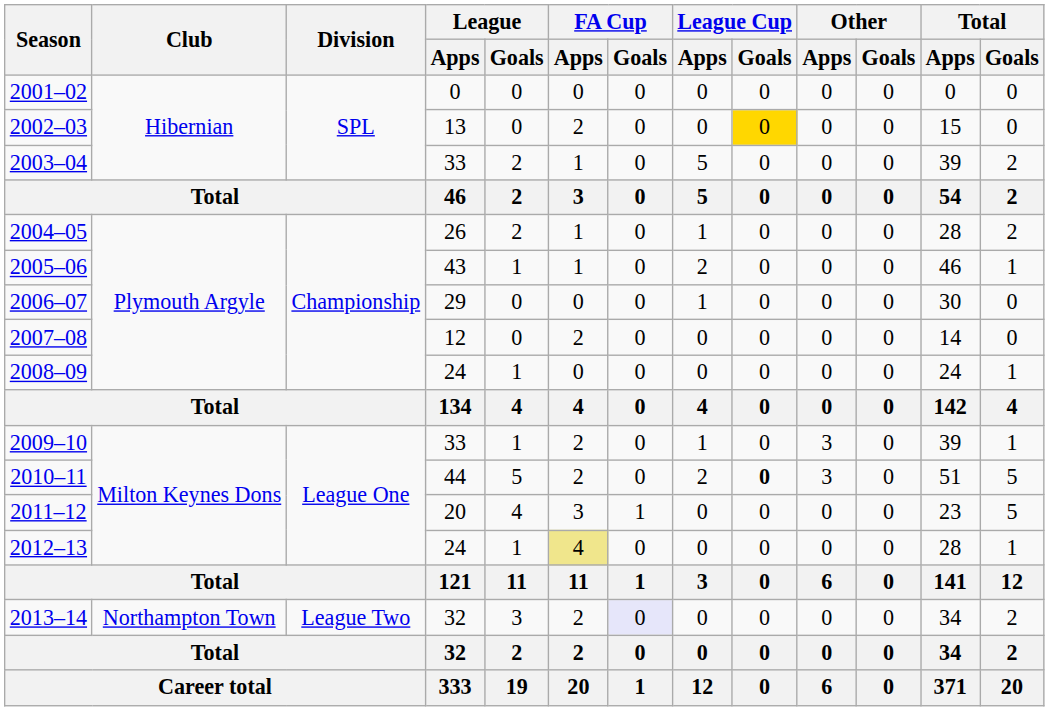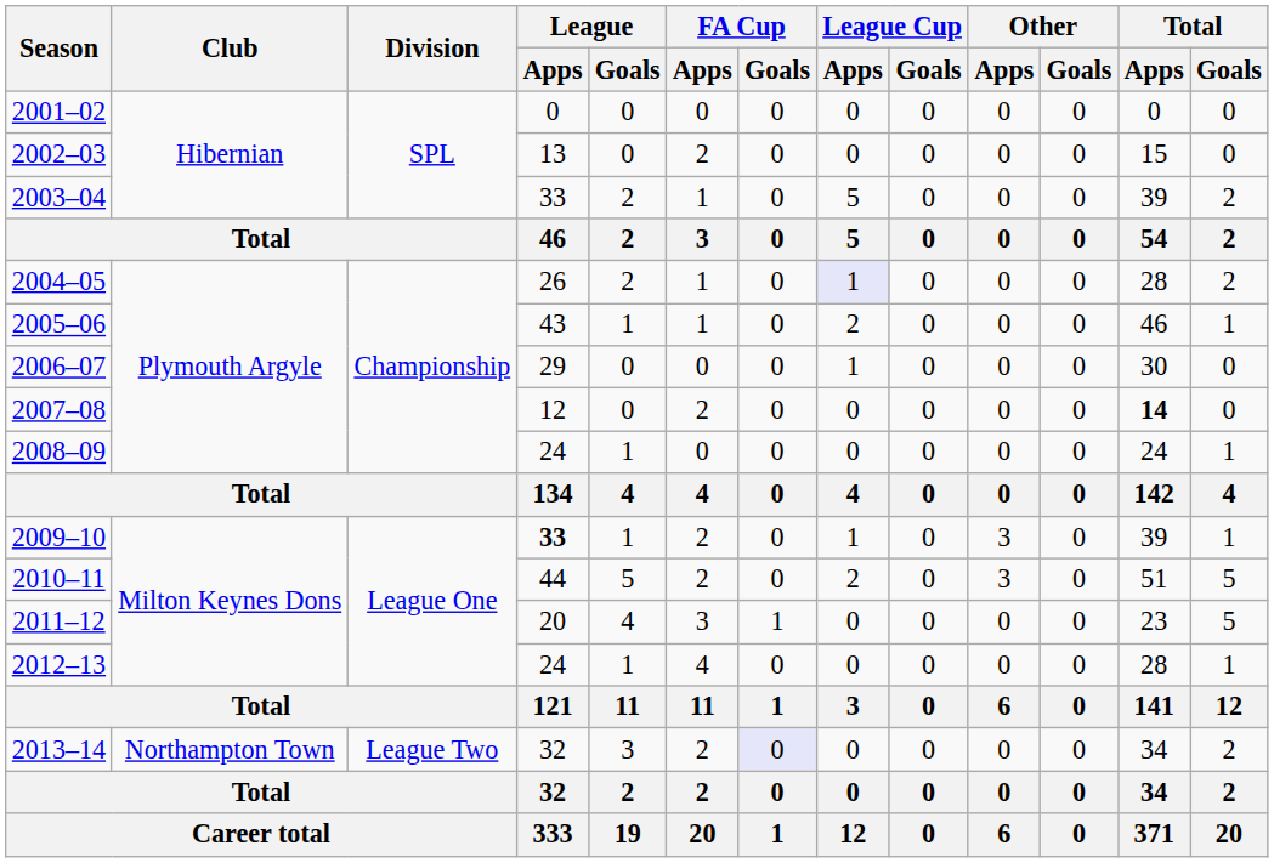2002–03 | League Cup / Goals: gold background -> no background
2004–05 | League Cup / Apps: no background -> lavender background
2007–08 | Total / Apps: normal -> bold
2009–10 | League / Apps: normal -> bold
2010–11 | League Cup / Goals: bold -> normal
2012–13 | FA Cup / Apps: khaki background -> no background
